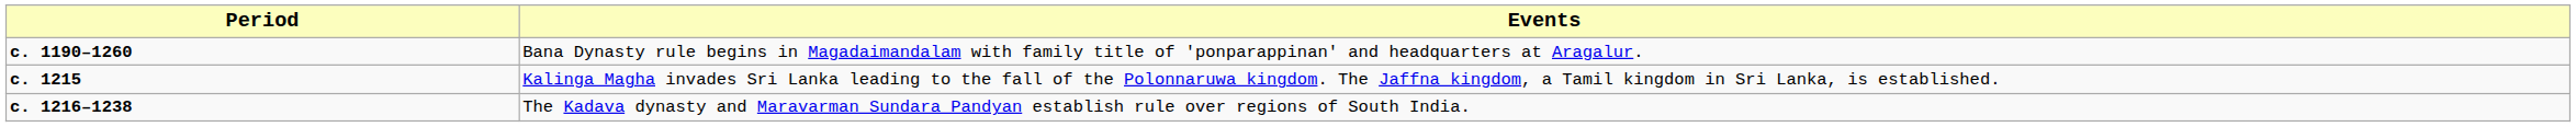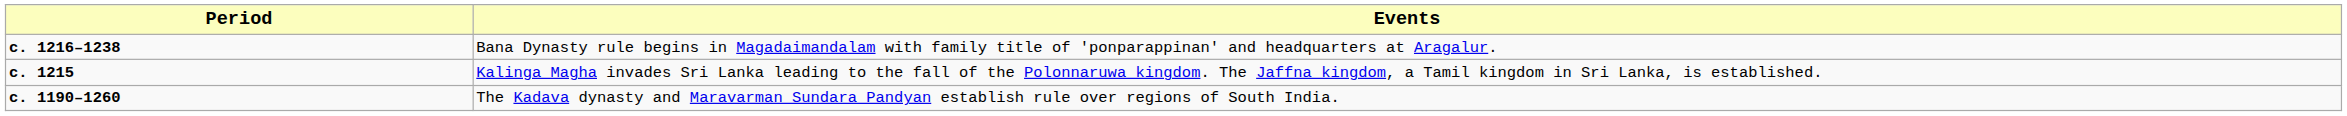row 2 | Period: c. 1190–1260 -> c. 1216–1238
row 4 | Period: c. 1216–1238 -> c. 1190–1260
